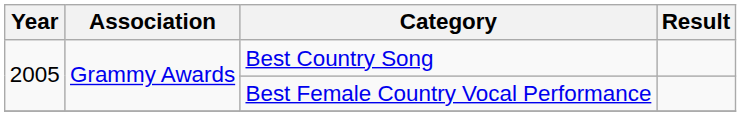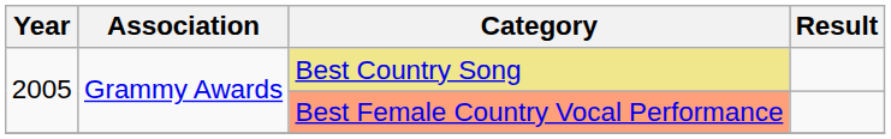Best Country Song | Category: no background -> khaki background
Best Female Country Vocal Performance | Category: no background -> lightsalmon background
